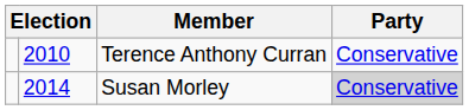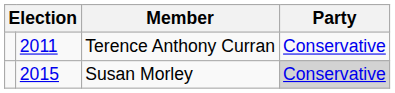Terence Anthony Curran | column 2: 2010 -> 2011
Susan Morley | column 2: 2014 -> 2015
